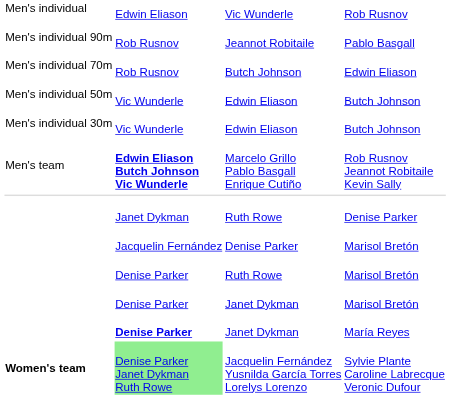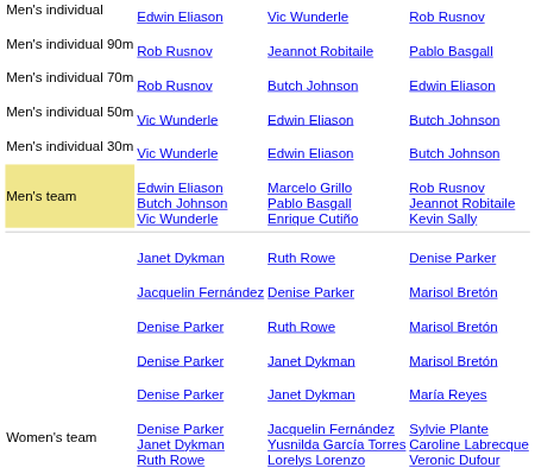Marcelo Grillo Pablo Basgall Enrique Cutiño | column 1: no background -> khaki background
Marcelo Grillo Pablo Basgall Enrique Cutiño | column 2: bold -> normal
Janet Dykman / María Reyes | column 2: bold -> normal
Jacquelin Fernández Yusnilda García Torres Lorelys Lorenzo | column 1: bold -> normal
Jacquelin Fernández Yusnilda García Torres Lorelys Lorenzo | column 2: lightgreen background -> no background
